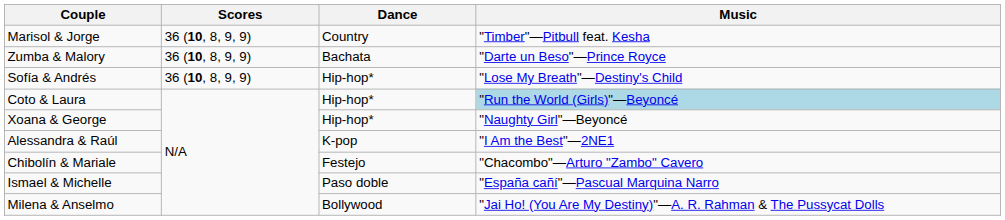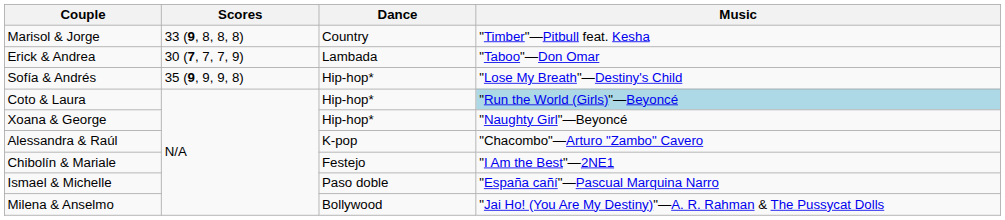Marisol & Jorge | Scores: 36 (10, 8, 9, 9) -> 33 (9, 8, 8, 8)
- row: Zumba & Malory | 36 (10, 8, 9, 9) | Bachata | "Darte un Beso"—Prince Royce
+ row: Erick & Andrea | 30 (7, 7, 7, 9) | Lambada | "Taboo"—Don Omar
Sofía & Andrés | Scores: 36 (10, 8, 9, 9) -> 35 (9, 9, 9, 8)
Alessandra & Raúl | Music: "I Am the Best"—2NE1 -> "Chacombo"—Arturo "Zambo" Cavero
Chibolín & Mariale | Music: "Chacombo"—Arturo "Zambo" Cavero -> "I Am the Best"—2NE1
